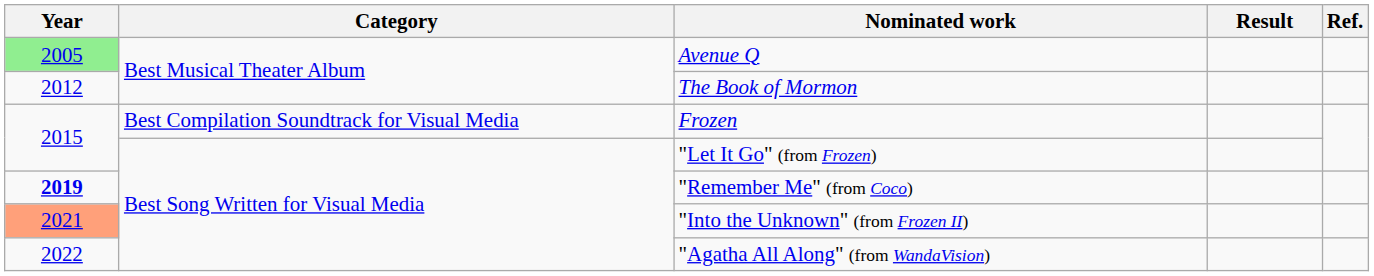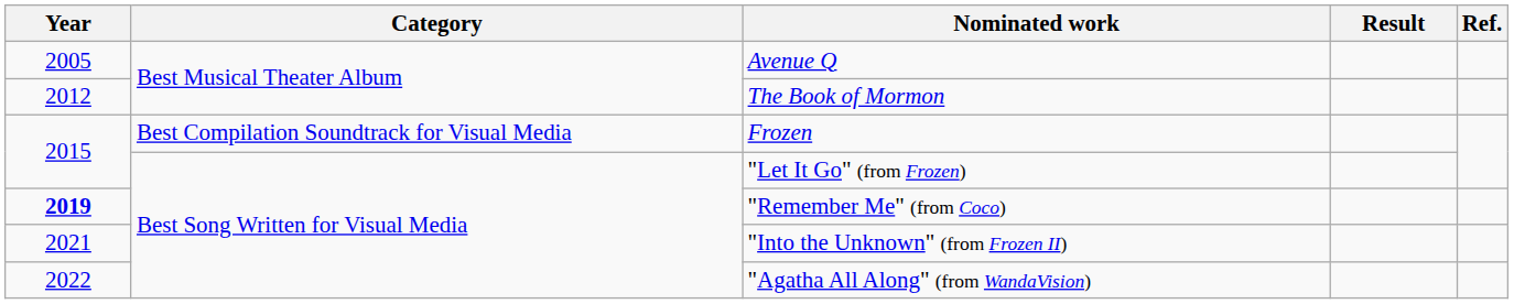Avenue Q | Year: lightgreen background -> no background
"Into the Unknown" (from Frozen II) | Year: lightsalmon background -> no background
